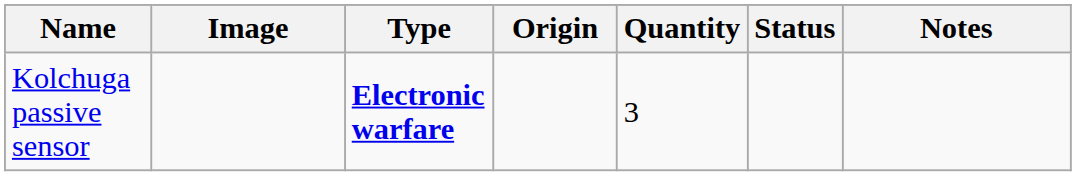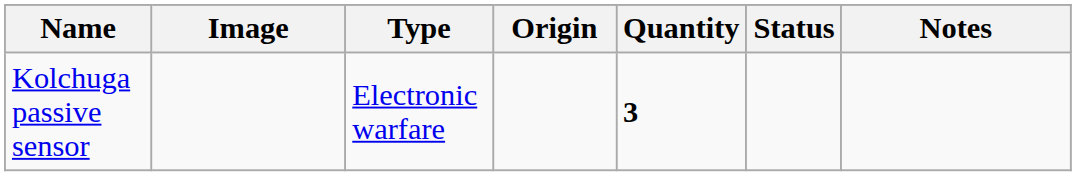Kolchuga passive sensor | Type: bold -> normal
Kolchuga passive sensor | Quantity: normal -> bold
